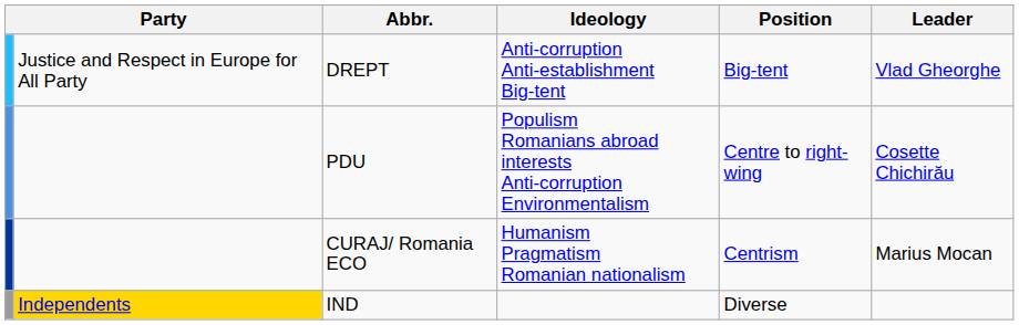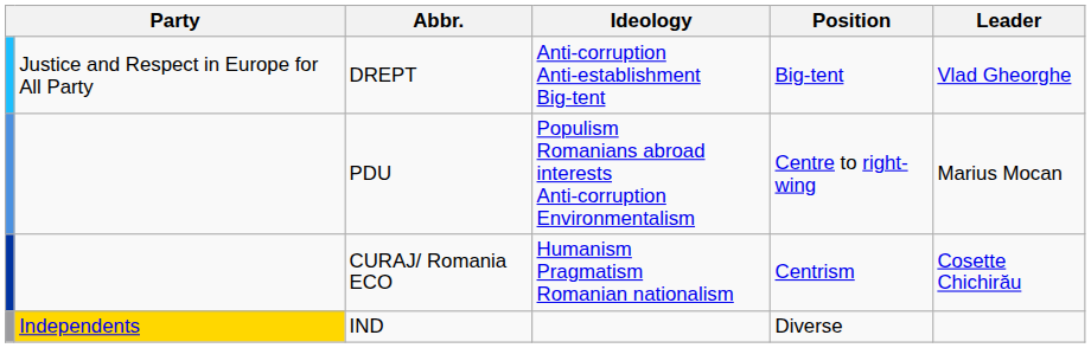PDU | Leader: Cosette Chichirău -> Marius Mocan
CURAJ/ Romania ECO | Leader: Marius Mocan -> Cosette Chichirău
